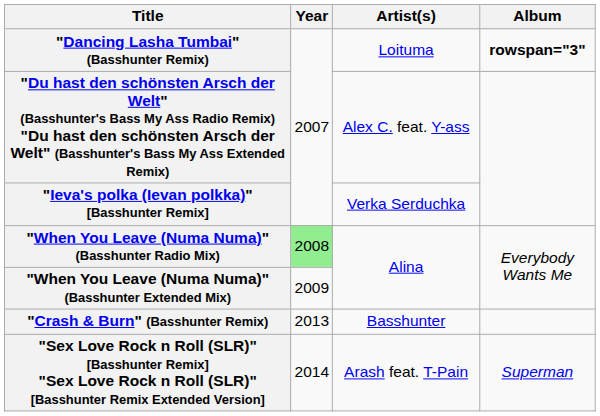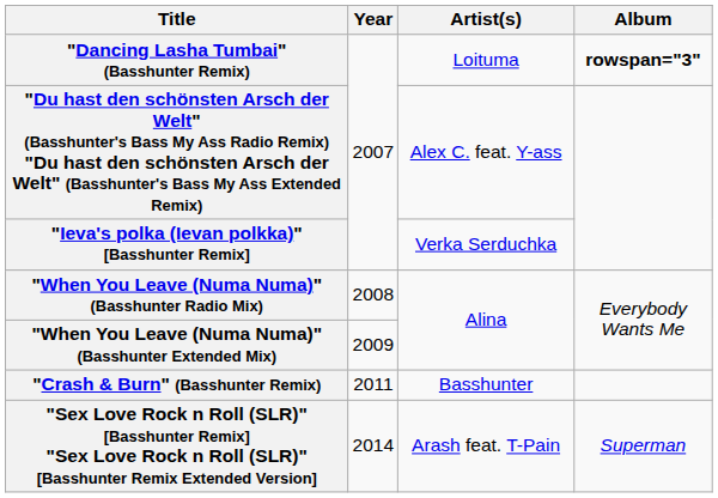"When You Leave (Numa Numa)" (Basshunter Radio Mix) | Year: lightgreen background -> no background
"Crash & Burn" (Basshunter Remix) | Year: 2013 -> 2011
